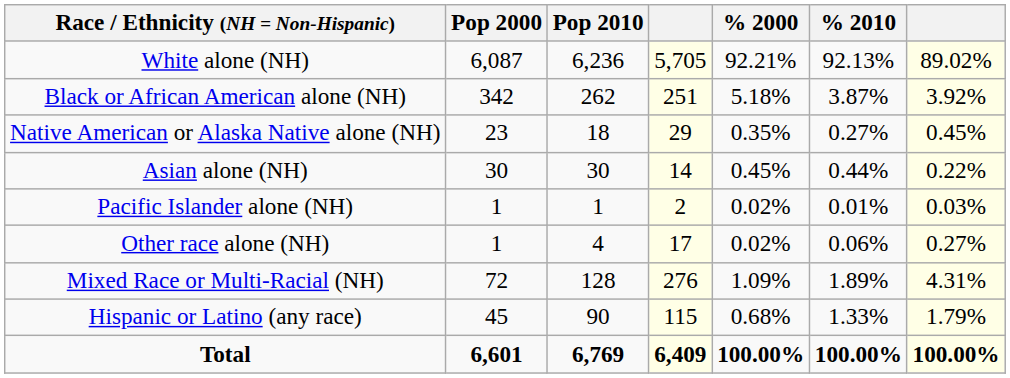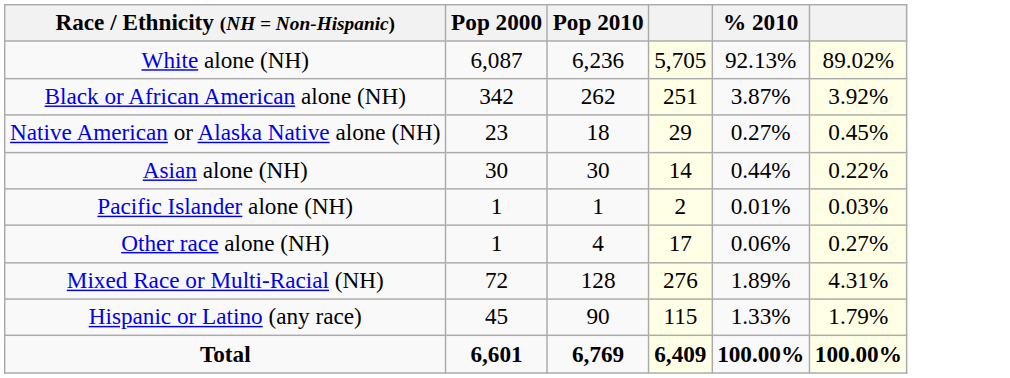- column: % 2000 | 92.21% | 5.18% | 0.35% | 0.45% | 0.02% | 0.02% | 1.09% | 0.68% | 100.00%
